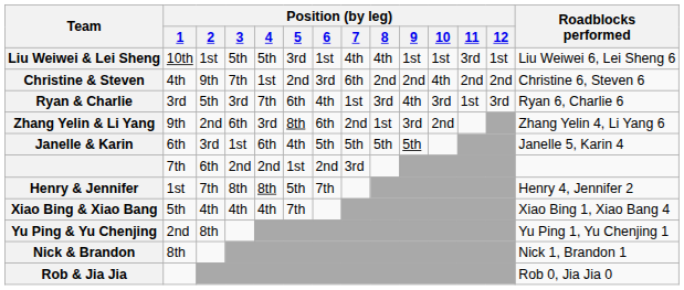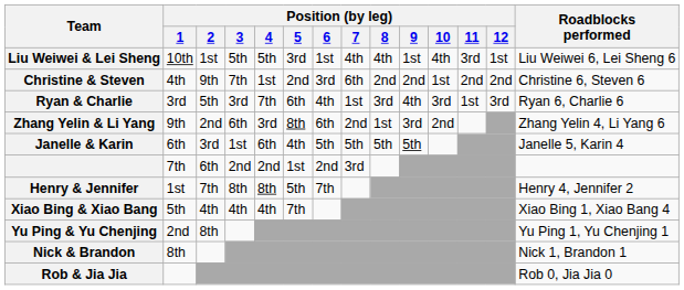Liu Weiwei & Lei Sheng | Position (by leg) / 10: 1st -> 4th
Christine & Steven | Position (by leg) / 10: 4th -> 1st
